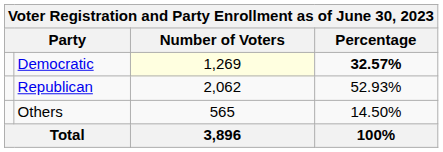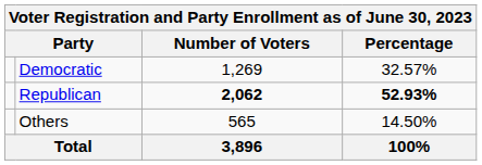Democratic | Number of Voters: lightyellow background -> no background
Democratic | Percentage: bold -> normal
Republican | Number of Voters: normal -> bold
Republican | Percentage: normal -> bold
